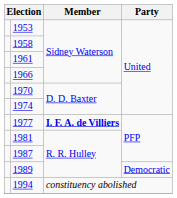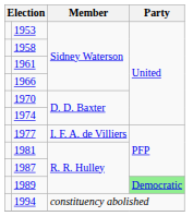1977 | Member: bold -> normal
1989 | Party: no background -> lightgreen background
